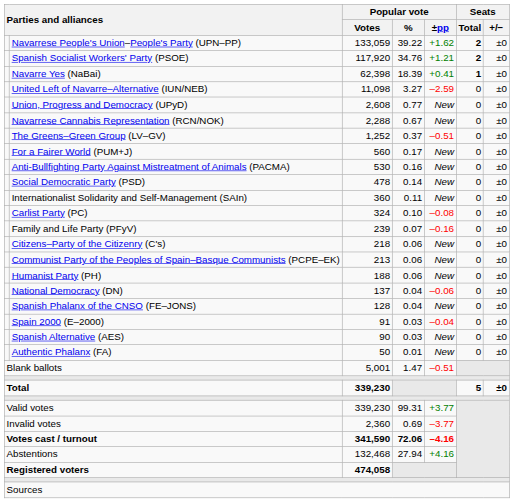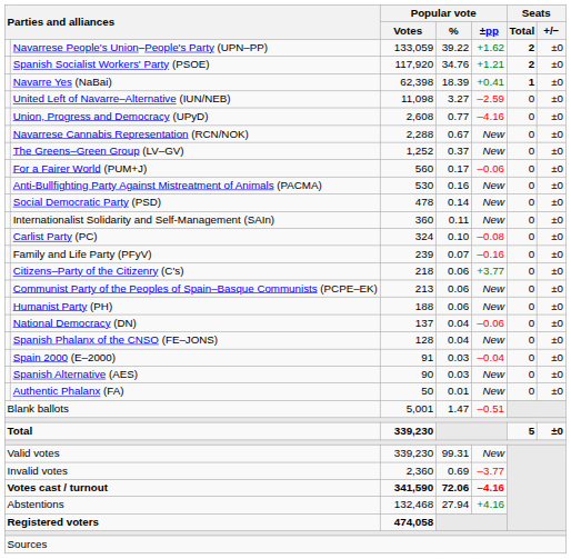Union, Progress and Democracy (UPyD) | Popular vote / ±pp: New -> –4.16
The Greens–Green Group (LV–GV) | Popular vote / ±pp: –0.51 -> New
For a Fairer World (PUM+J) | Popular vote / ±pp: New -> –0.06
Citizens–Party of the Citizenry (C's) | Popular vote / ±pp: New -> +3.77
Valid votes | Popular vote / ±pp: +3.77 -> New
